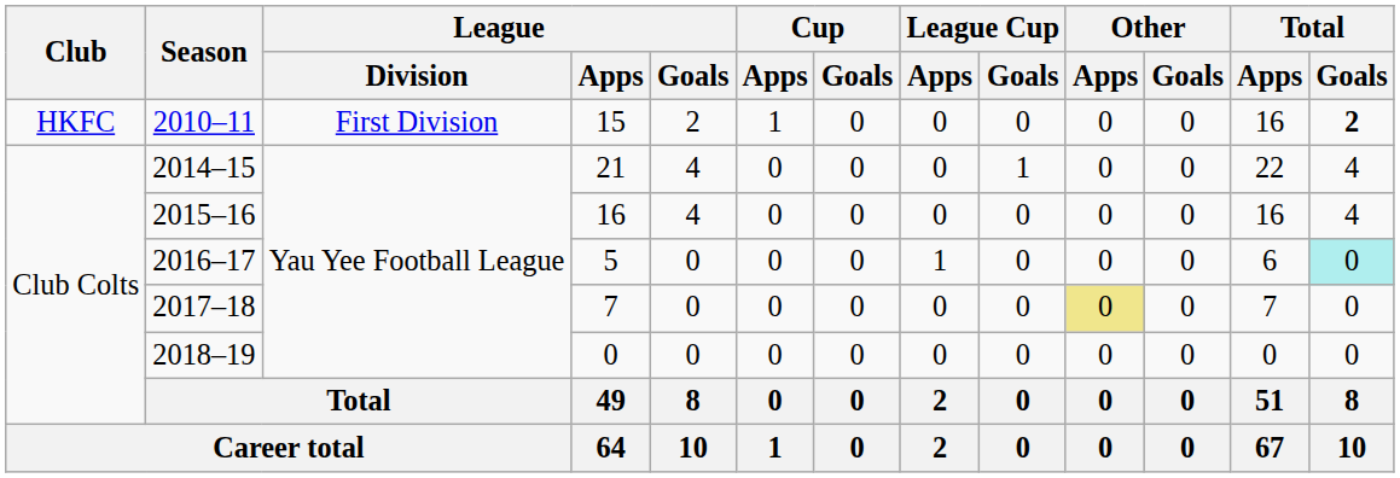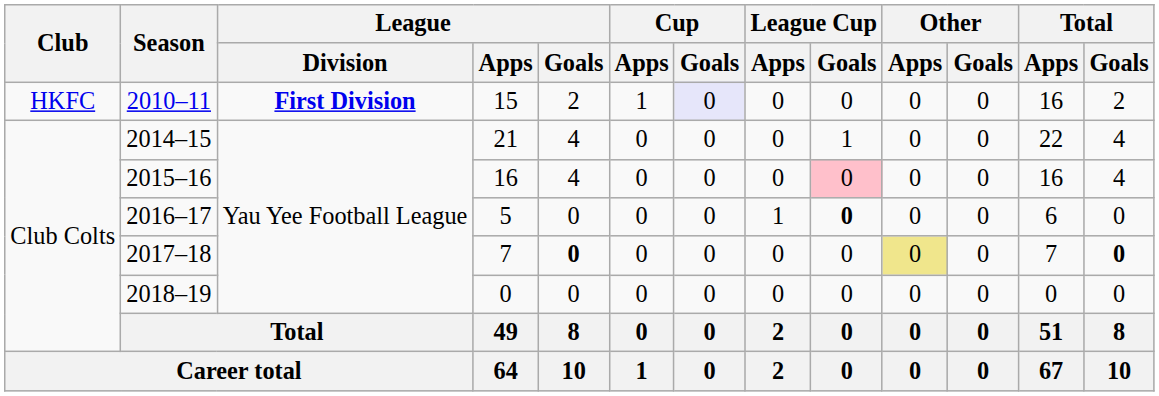2010–11 | League / Division: normal -> bold
2010–11 | Cup / Goals: no background -> lavender background
2010–11 | Total / Goals: bold -> normal
2015–16 | League Cup / Goals: no background -> pink background
2016–17 | League Cup / Goals: normal -> bold
2016–17 | Total / Goals: paleturquoise background -> no background
2017–18 | League / Goals: normal -> bold
2017–18 | Total / Goals: normal -> bold
